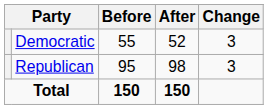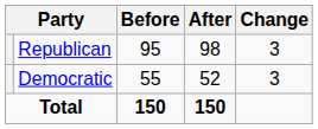rows swapped: Republican <-> Democratic
